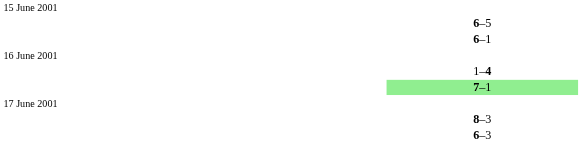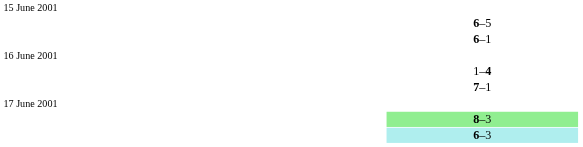7–1 | column 2: lightgreen background -> no background
8–3 | column 2: no background -> lightgreen background
6–3 | column 2: no background -> paleturquoise background
